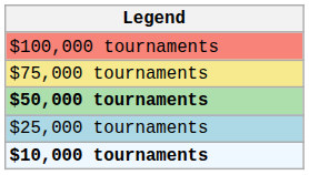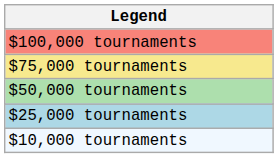row 4 | column 1: bold -> normal
row 6 | column 1: bold -> normal
